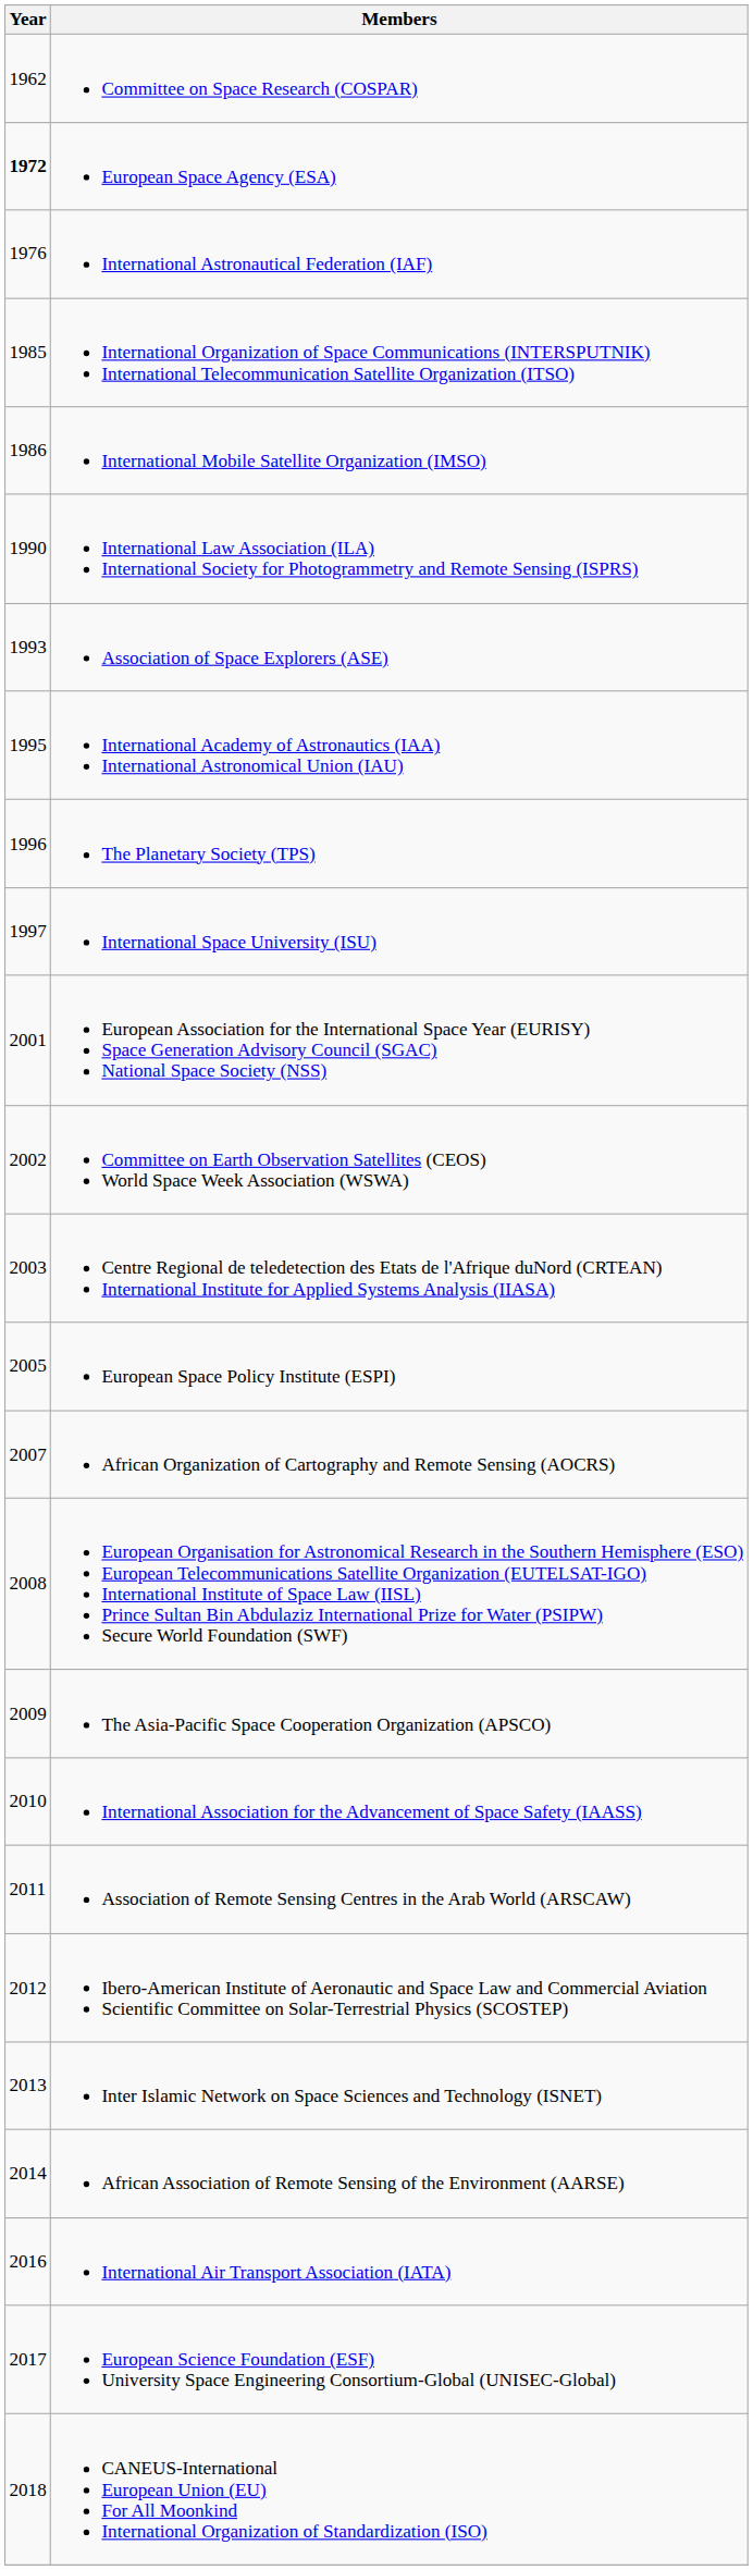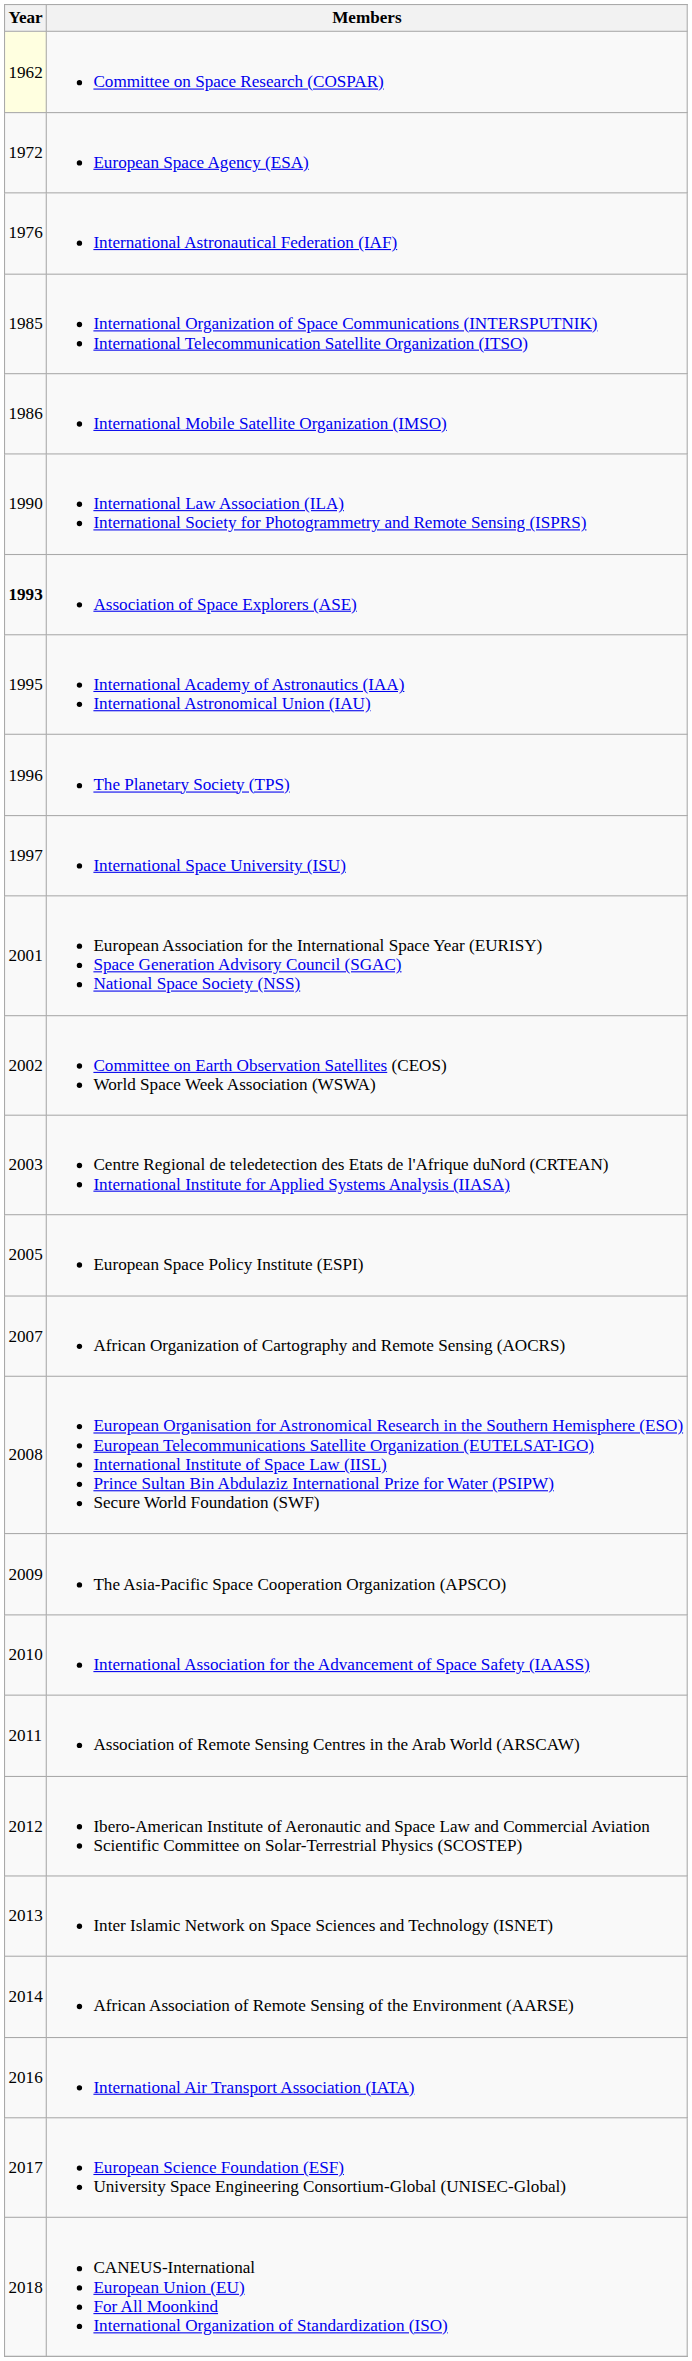Committee on Space Research (COSPAR) | Year: no background -> lightyellow background
European Space Agency (ESA) | Year: bold -> normal
Association of Space Explorers (ASE) | Year: normal -> bold
